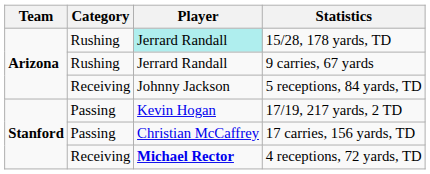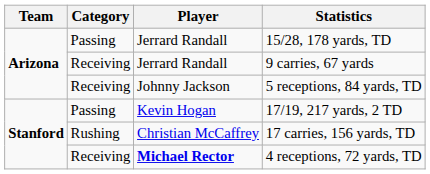15/28, 178 yards, TD | Category: Rushing -> Passing
15/28, 178 yards, TD | Player: paleturquoise background -> no background
9 carries, 67 yards | Category: Rushing -> Receiving
17 carries, 156 yards, TD | Category: Passing -> Rushing
